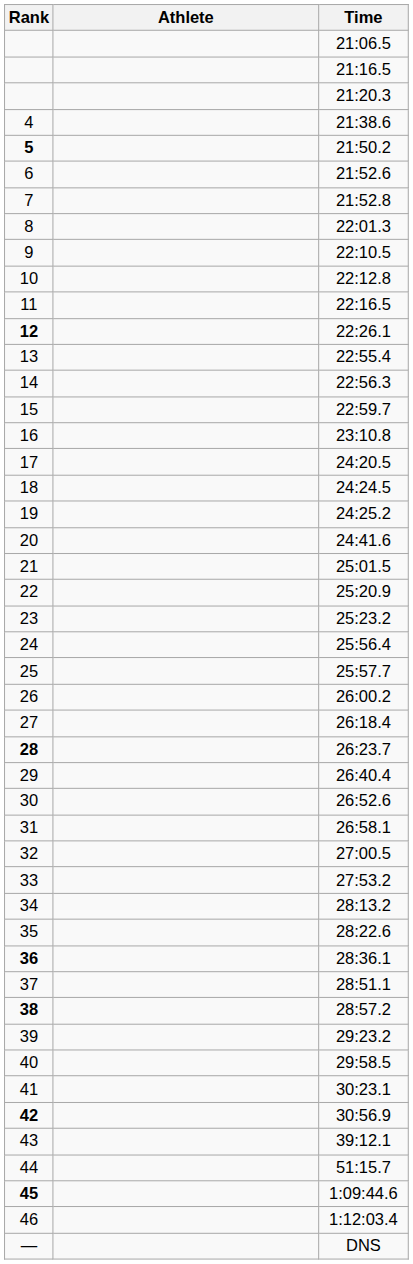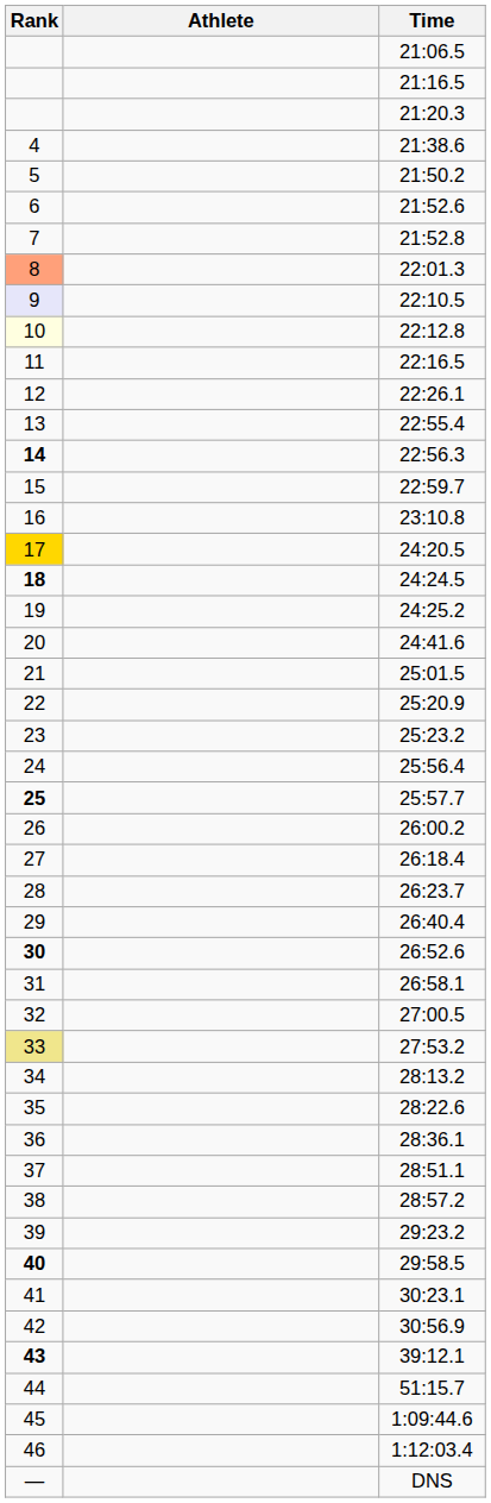21:50.2 | Rank: bold -> normal
22:01.3 | Rank: no background -> lightsalmon background
22:10.5 | Rank: no background -> lavender background
22:12.8 | Rank: no background -> lightyellow background
22:26.1 | Rank: bold -> normal
22:56.3 | Rank: normal -> bold
24:20.5 | Rank: no background -> gold background
24:24.5 | Rank: normal -> bold
25:57.7 | Rank: normal -> bold
26:23.7 | Rank: bold -> normal
26:52.6 | Rank: normal -> bold
27:53.2 | Rank: no background -> khaki background
28:36.1 | Rank: bold -> normal
28:57.2 | Rank: bold -> normal
29:58.5 | Rank: normal -> bold
30:56.9 | Rank: bold -> normal
39:12.1 | Rank: normal -> bold
1:09:44.6 | Rank: bold -> normal
